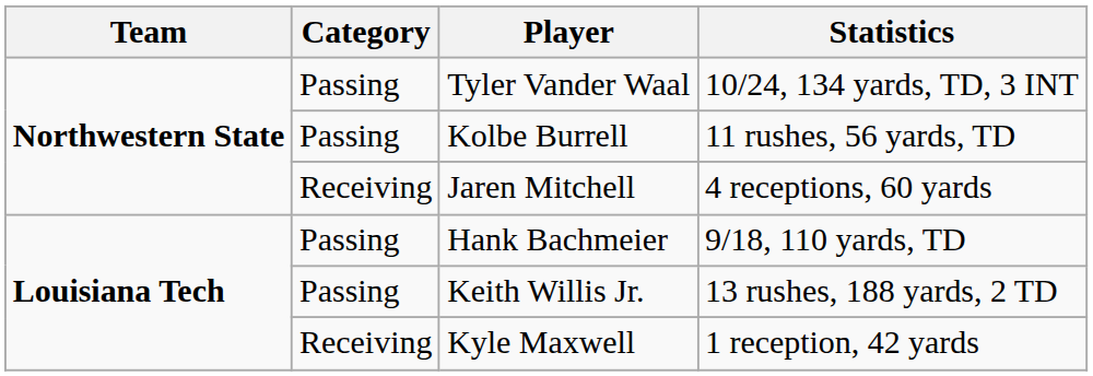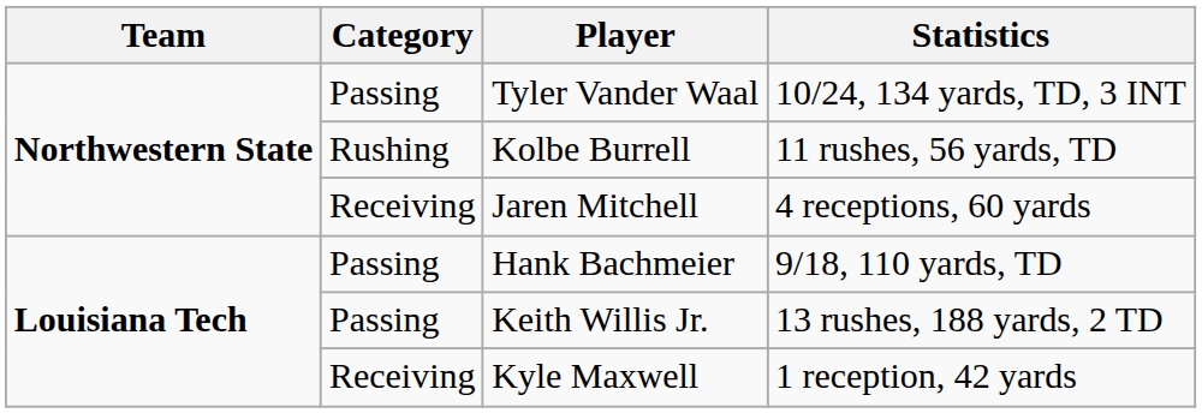Kolbe Burrell | Category: Passing -> Rushing
